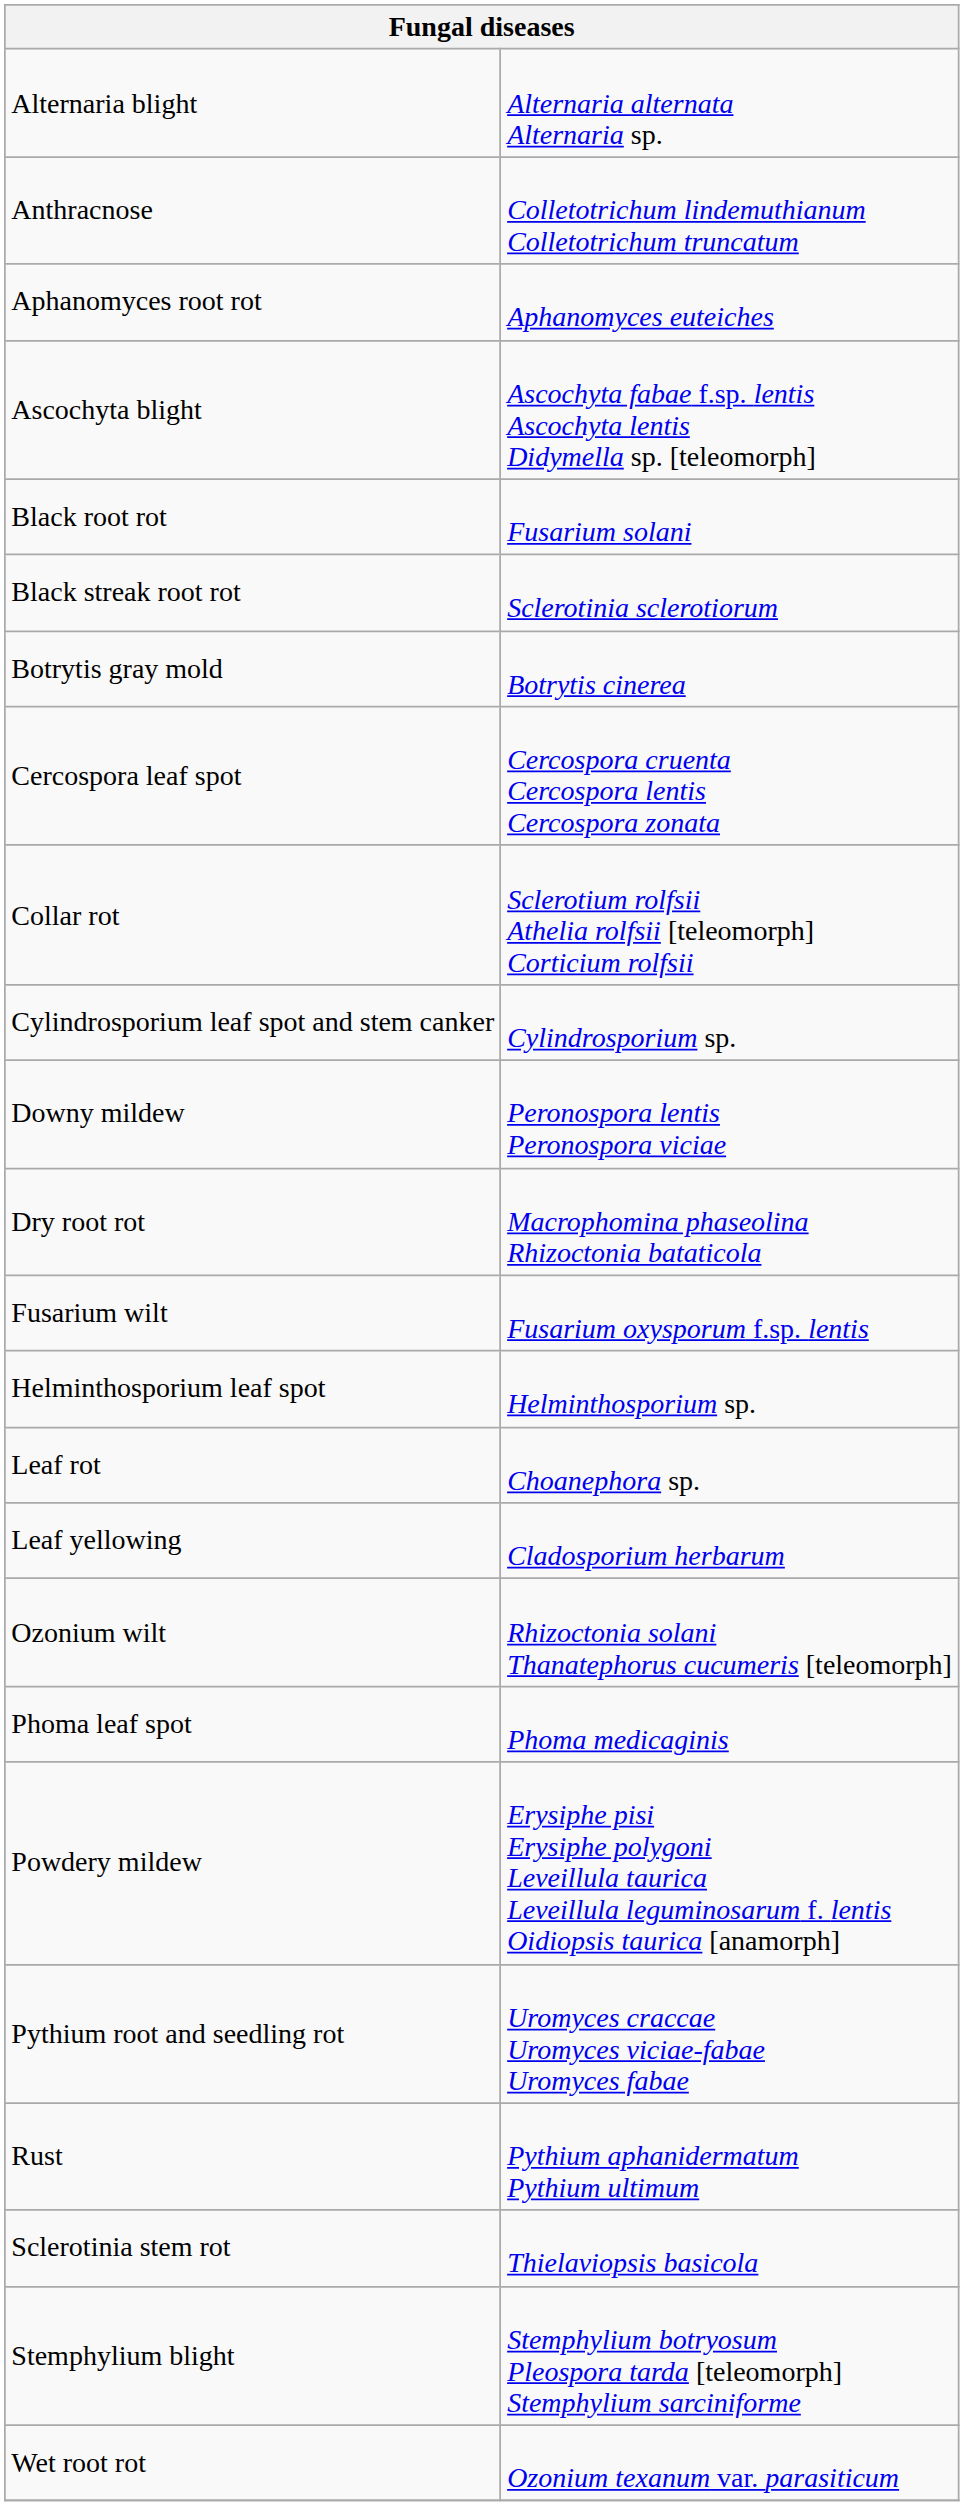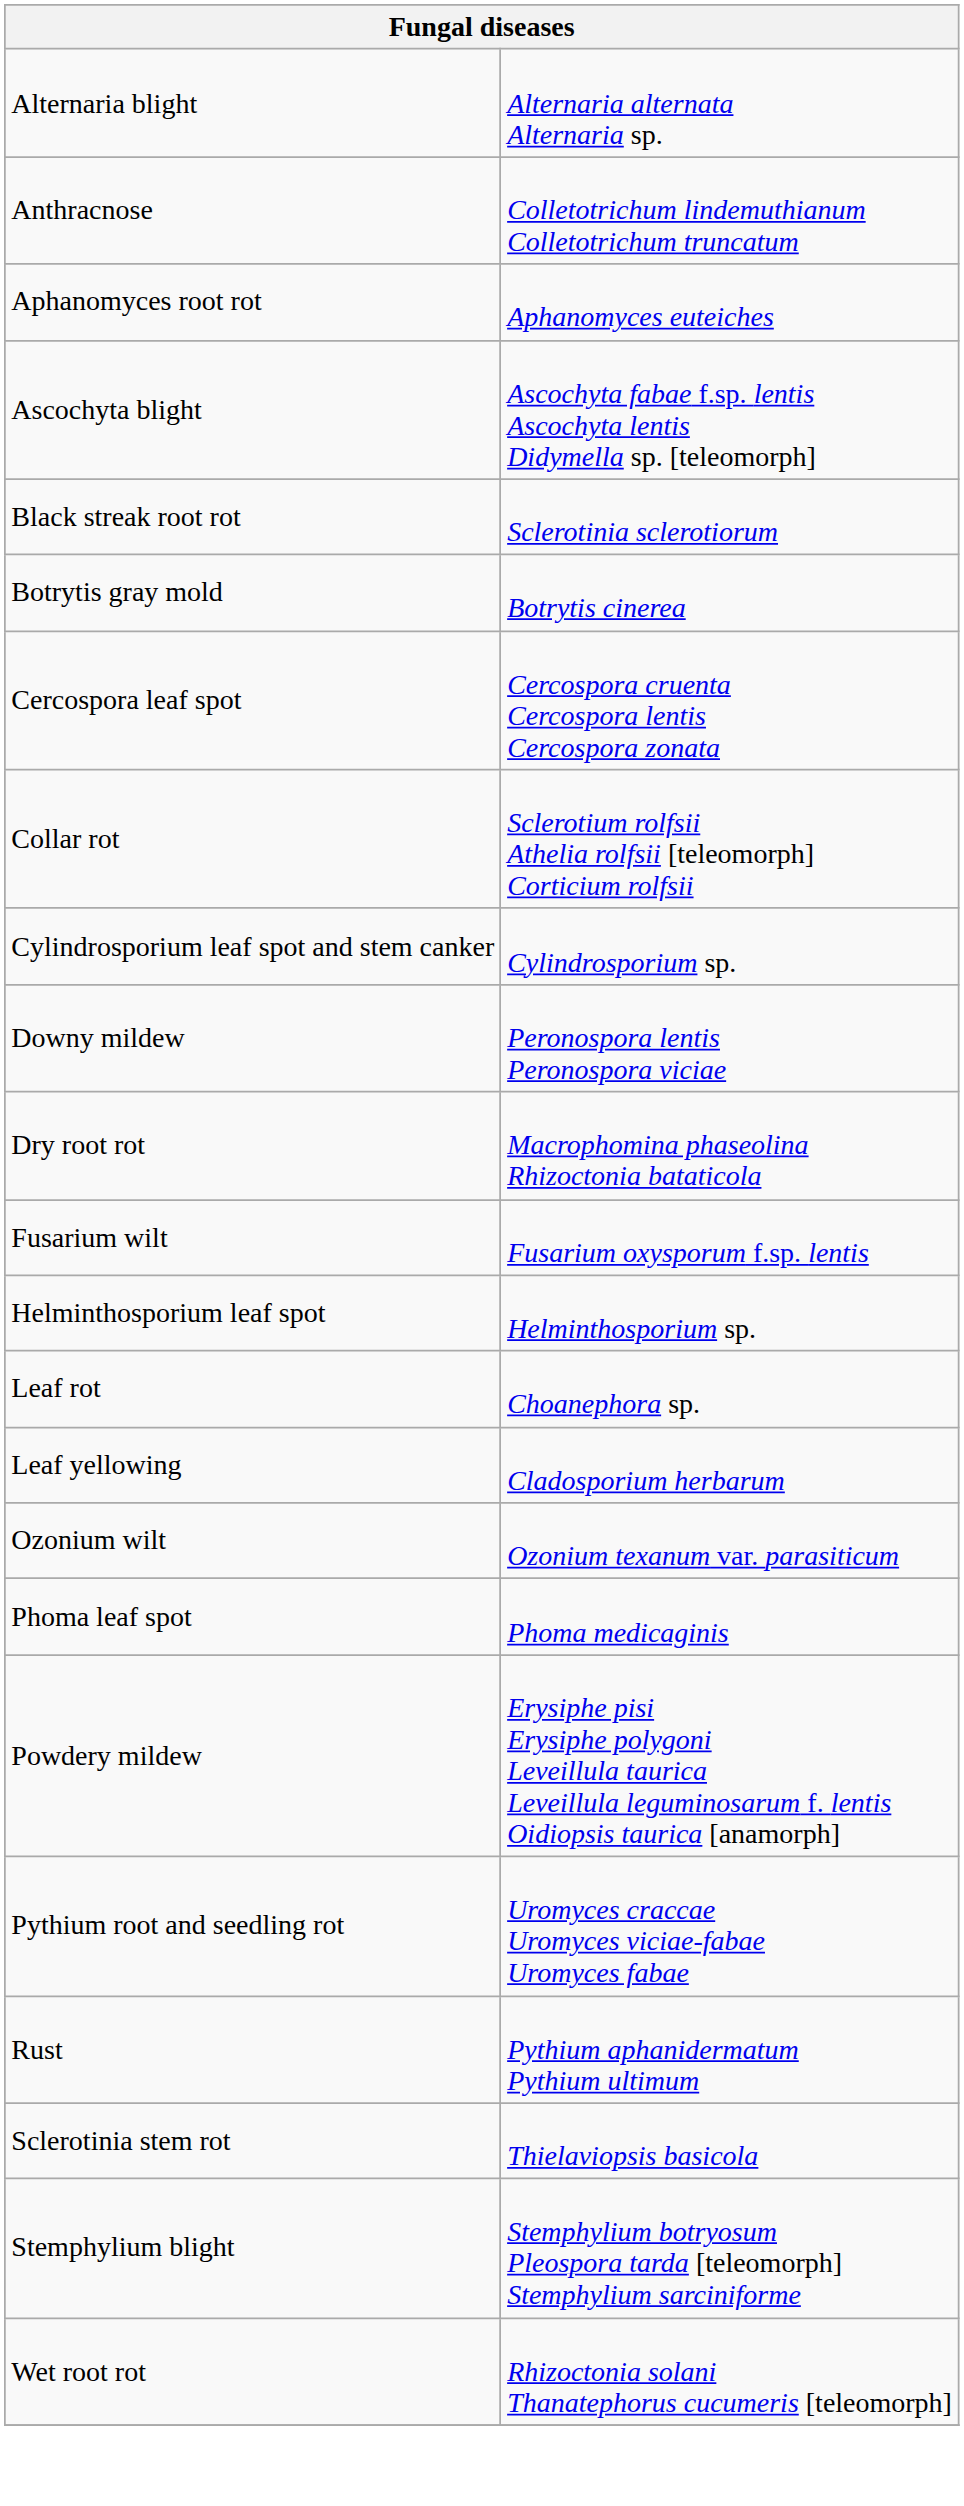- row: Black root rot | Fusarium solani
Ozonium wilt | column 2: Rhizoctonia solani Thanatephorus cucumeris [teleomorph] -> Ozonium texanum var. parasiticum
Wet root rot | column 2: Ozonium texanum var. parasiticum -> Rhizoctonia solani Thanatephorus cucumeris [teleomorph]
